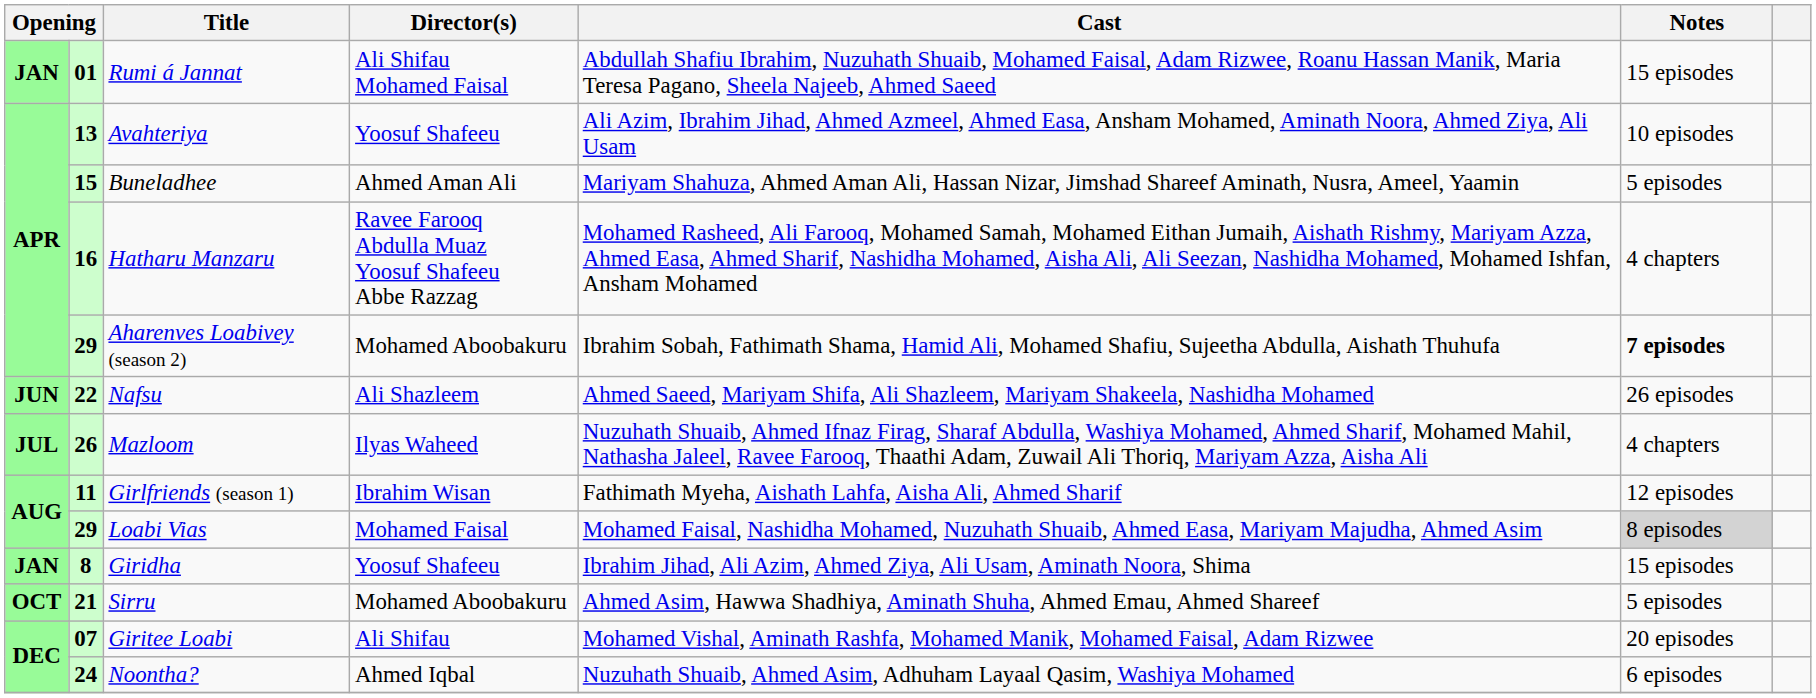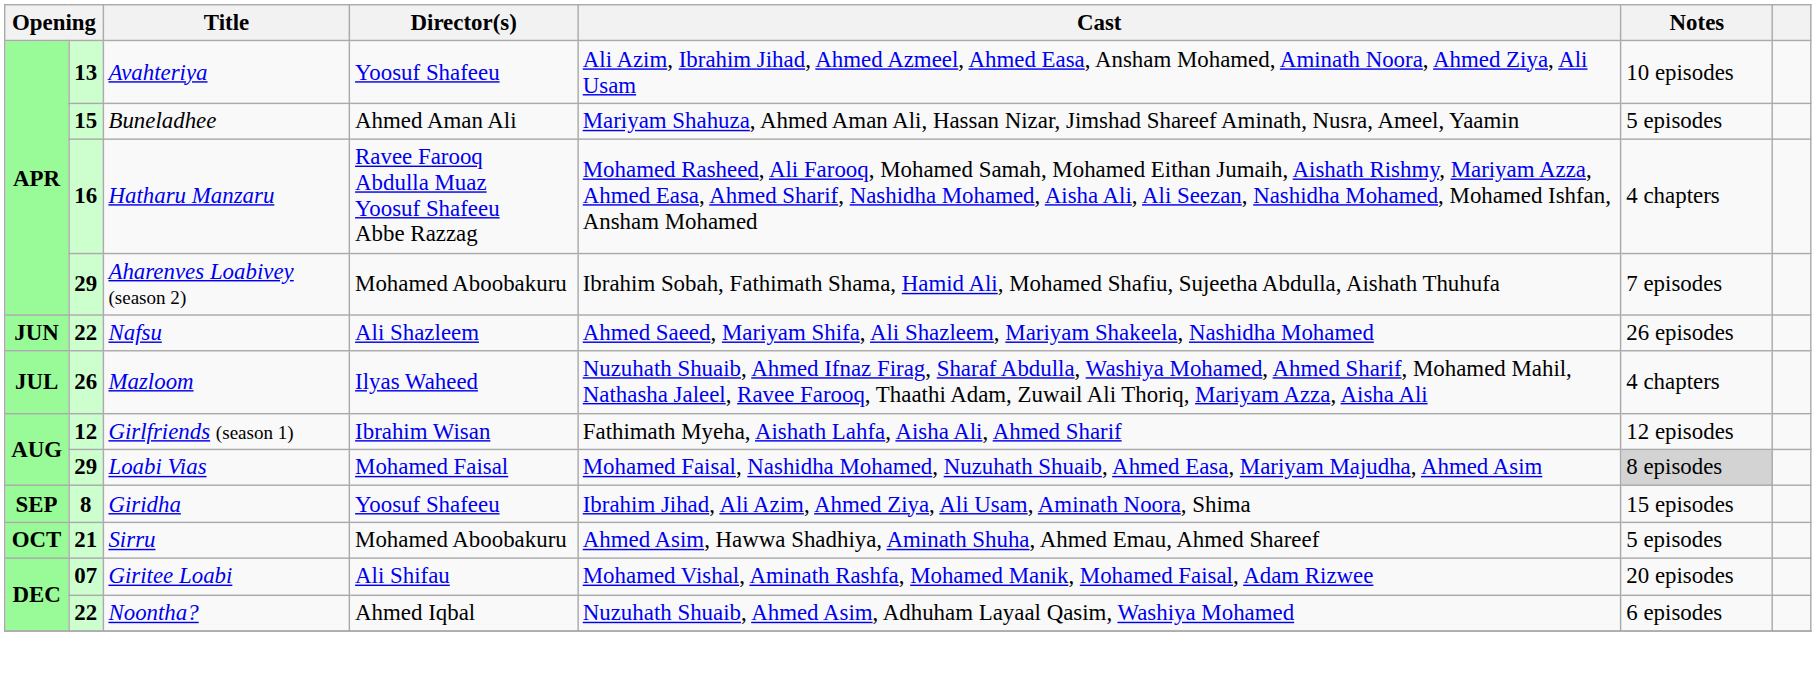- row: JAN | 01 | Rumi á Jannat | Ali Shifau Mohamed Faisal | Abdullah Shafiu Ibrahim, Nuzuhath Shuaib, Mohamed Faisal, Adam Rizwee, Roanu Hassan Manik, Maria Teresa Pagano, Sheela Najeeb, Ahmed Saeed | 15 episodes
Aharenves Loabivey (season 2) | Notes: bold -> normal
Girlfriends (season 1) | column 2: 11 -> 12
Giridha | column 1: JAN -> SEP
Noontha? | column 2: 24 -> 22
